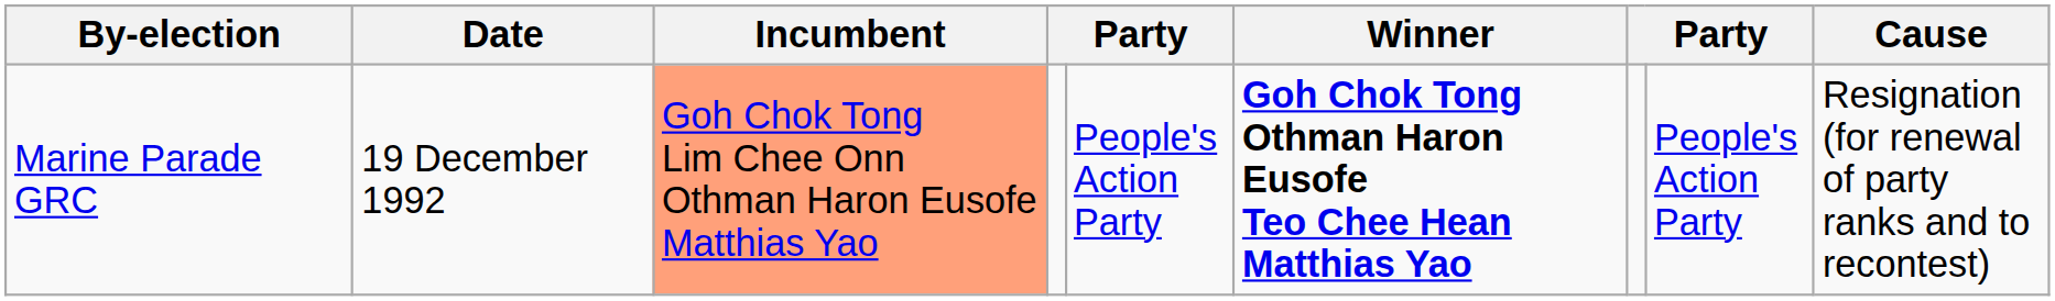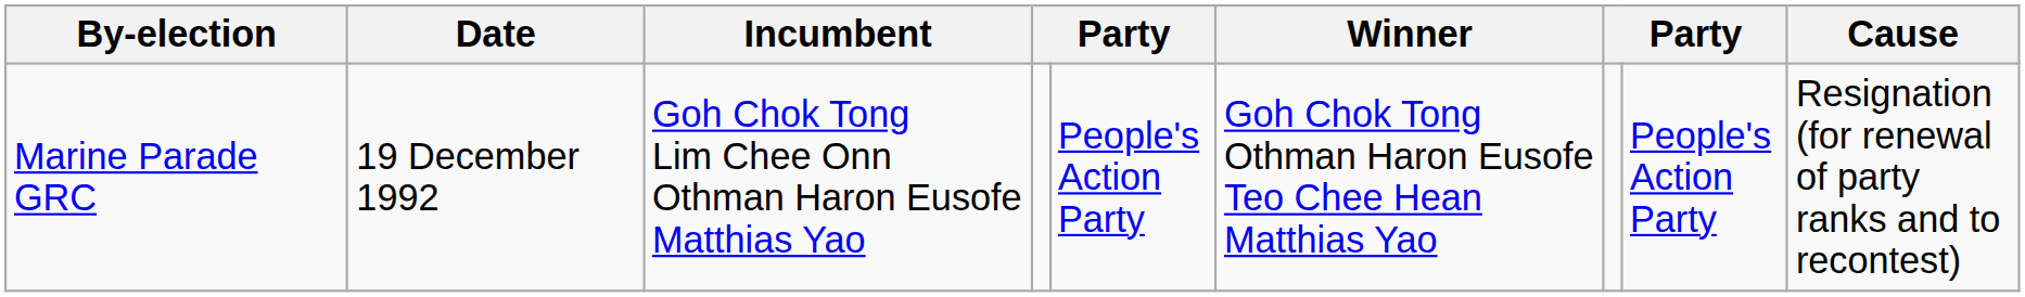Marine Parade GRC | Incumbent: lightsalmon background -> no background
Marine Parade GRC | Winner: bold -> normal
